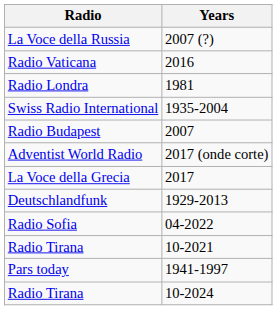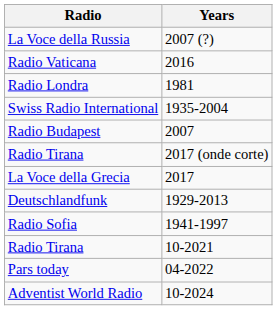row 7 | Radio: Adventist World Radio -> Radio Tirana
row 10 | Years: 04-2022 -> 1941-1997
row 12 | Years: 1941-1997 -> 04-2022
row 13 | Radio: Radio Tirana -> Adventist World Radio
